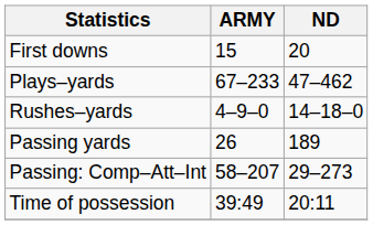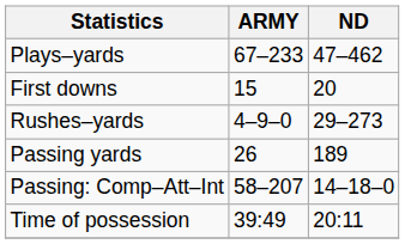rows swapped: First downs <-> Plays–yards
Rushes–yards | ND: 14–18–0 -> 29–273
Passing: Comp–Att–Int | ND: 29–273 -> 14–18–0
